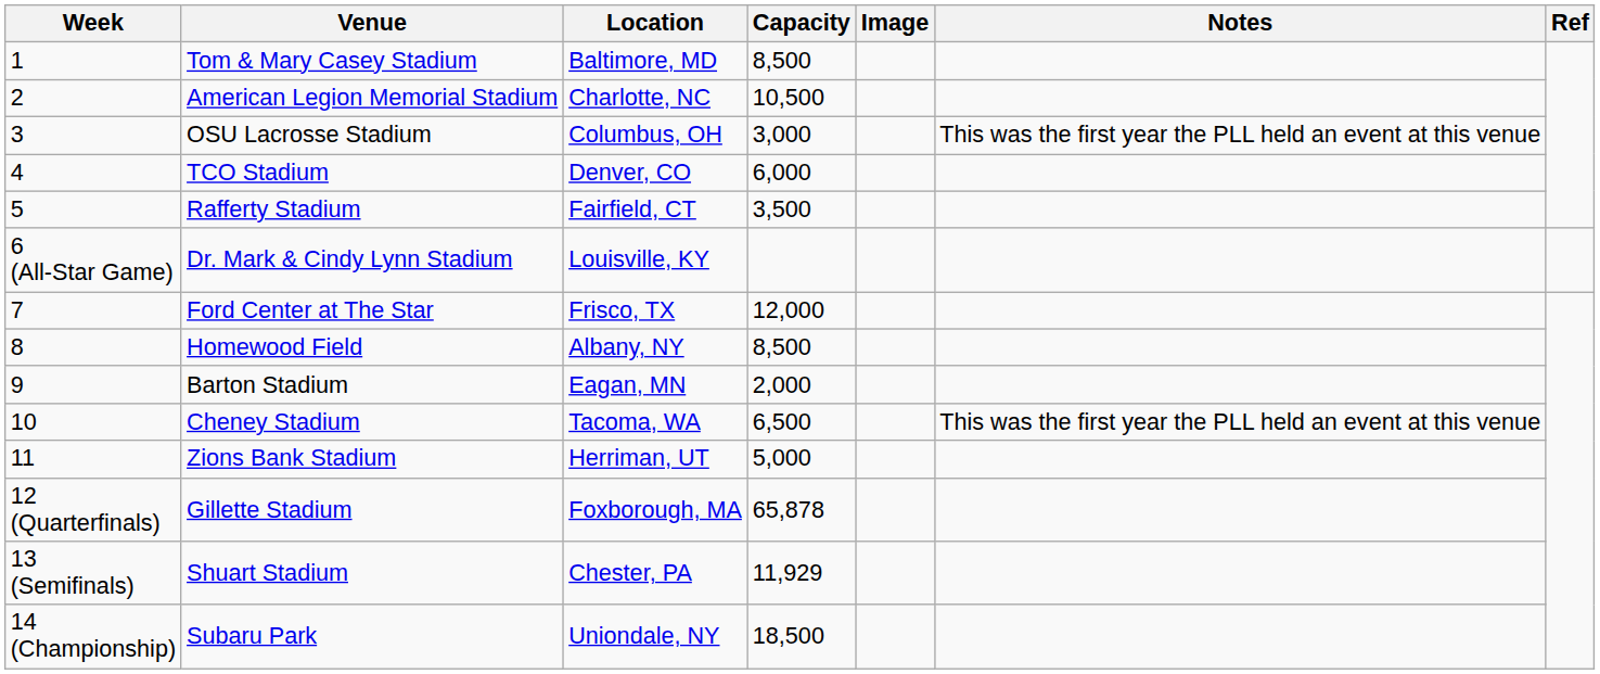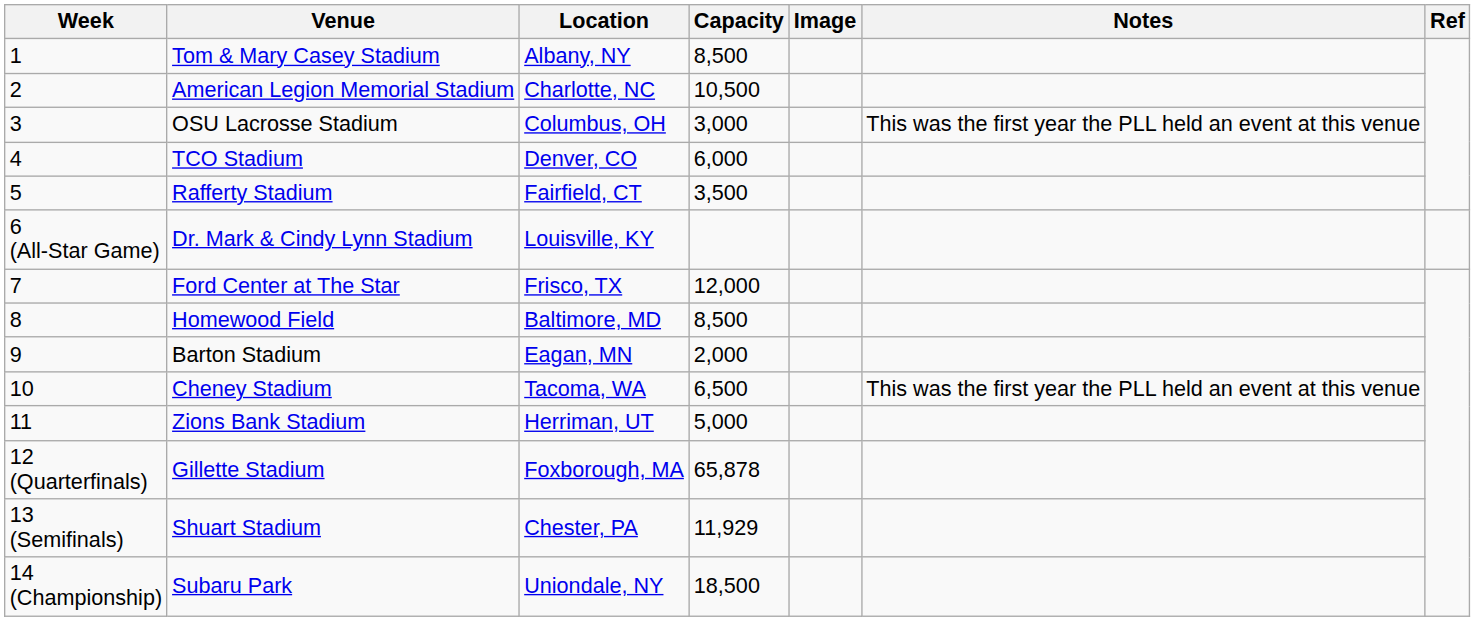Tom & Mary Casey Stadium | Location: Baltimore, MD -> Albany, NY
Homewood Field | Location: Albany, NY -> Baltimore, MD
